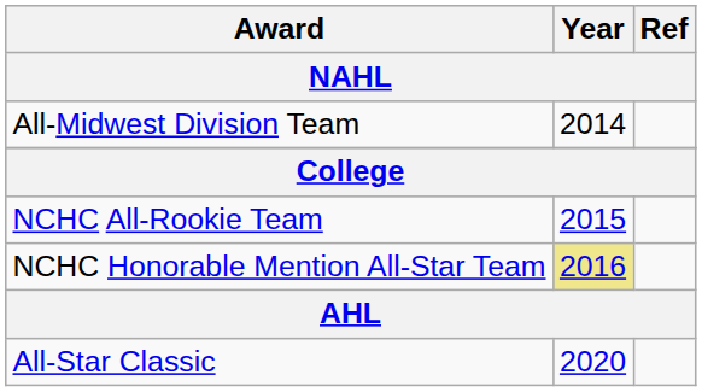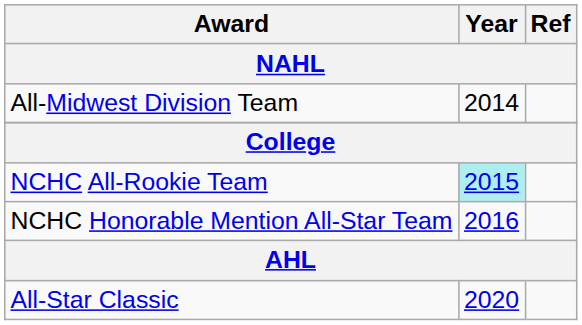row 5 | Year: no background -> paleturquoise background
row 6 | Year: khaki background -> no background
